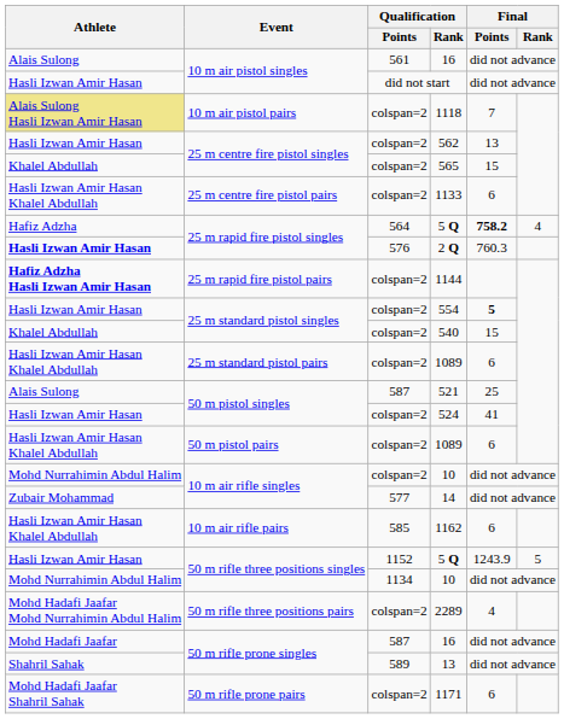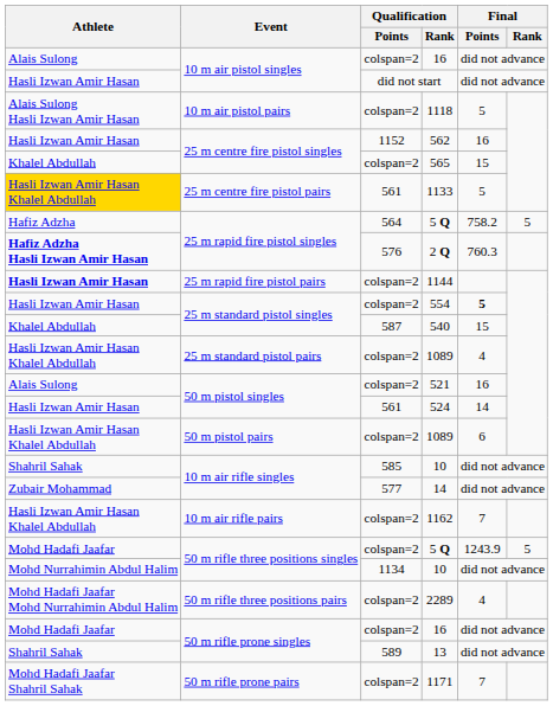10 m air pistol singles / 16 | Qualification / Points: 561 -> colspan=2
1118 | Athlete: khaki background -> no background
1118 | Final / Points: 7 -> 5
562 | Qualification / Points: colspan=2 -> 1152
562 | Final / Points: 13 -> 16
1133 | Athlete: no background -> gold background
1133 | Qualification / Points: colspan=2 -> 561
1133 | Final / Points: 6 -> 5
25 m rapid fire pistol singles / 5 Q | Final / Points: bold -> normal
25 m rapid fire pistol singles / 5 Q | Final / Rank: 4 -> 5
2 Q | Athlete: Hasli Izwan Amir Hasan -> Hafiz Adzha Hasli Izwan Amir Hasan
1144 | Athlete: Hafiz Adzha Hasli Izwan Amir Hasan -> Hasli Izwan Amir Hasan
540 | Qualification / Points: colspan=2 -> 587
25 m standard pistol pairs / 1089 | Final / Points: 6 -> 4
521 | Qualification / Points: 587 -> colspan=2
521 | Final / Points: 25 -> 16
524 | Qualification / Points: colspan=2 -> 561
524 | Final / Points: 41 -> 14
10 m air rifle singles / 10 | Athlete: Mohd Nurrahimin Abdul Halim -> Shahril Sahak
10 m air rifle singles / 10 | Qualification / Points: colspan=2 -> 585
1162 | Qualification / Points: 585 -> colspan=2
1162 | Final / Points: 6 -> 7
50 m rifle three positions singles / 5 Q | Athlete: Hasli Izwan Amir Hasan -> Mohd Hadafi Jaafar
50 m rifle three positions singles / 5 Q | Qualification / Points: 1152 -> colspan=2
50 m rifle prone singles / 16 | Qualification / Points: 587 -> colspan=2
1171 | Final / Points: 6 -> 7
